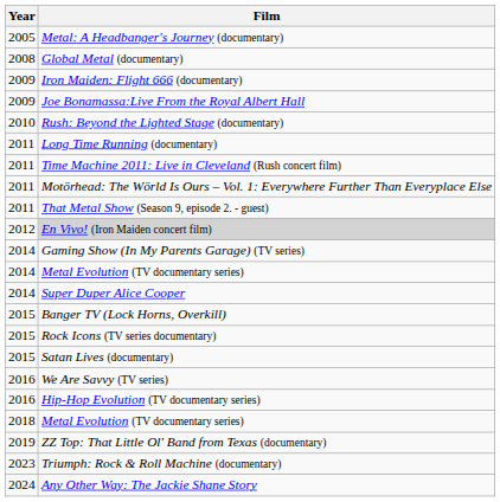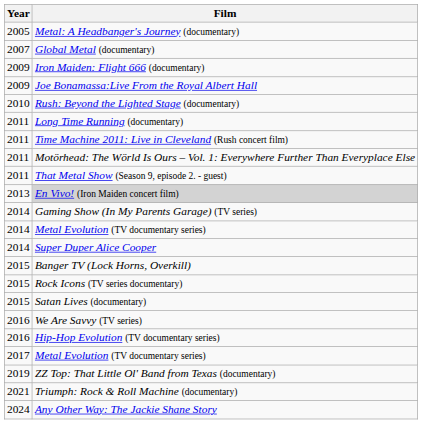row 3 | Year: 2008 -> 2007
row 11 | Year: 2012 -> 2013
row 20 | Year: 2018 -> 2017
row 22 | Year: 2023 -> 2021
